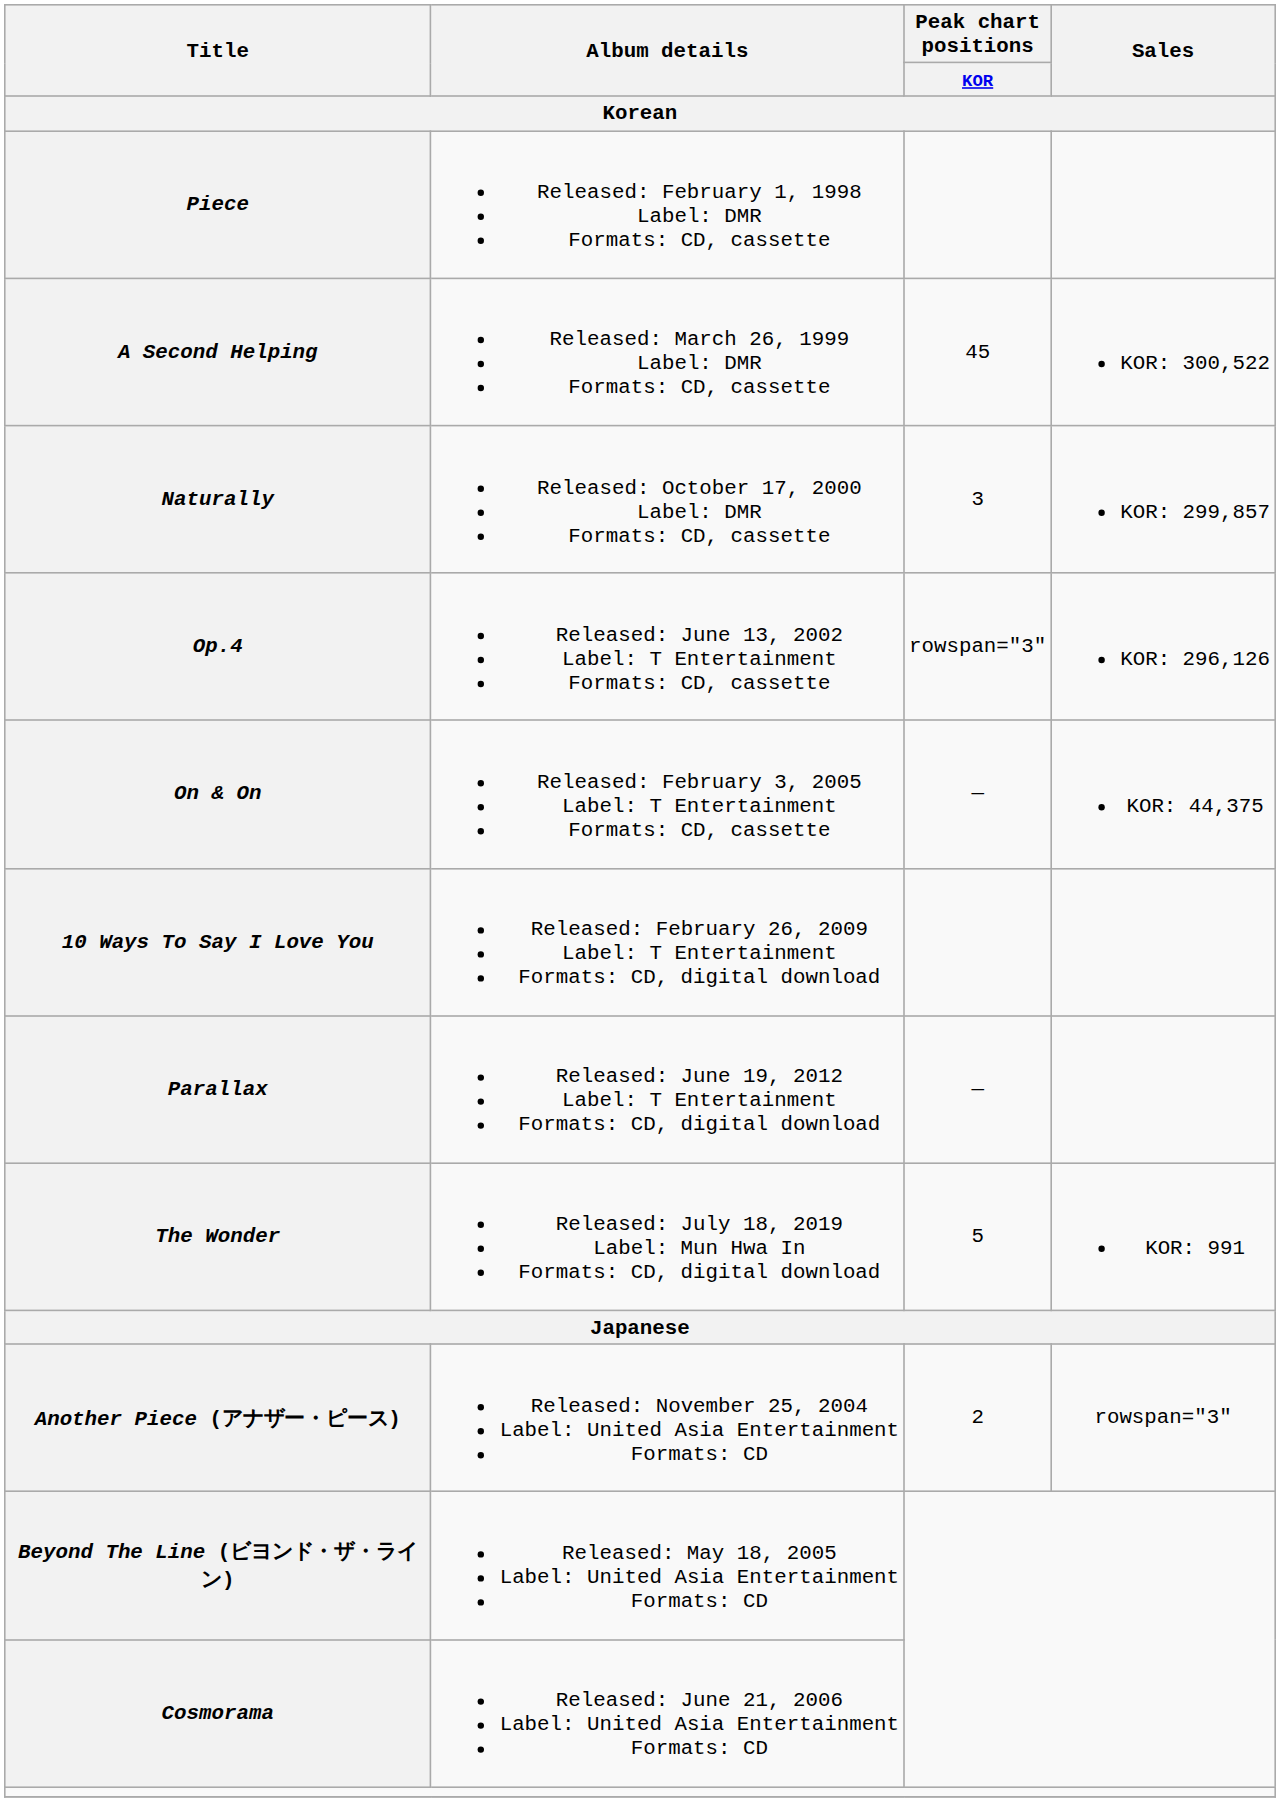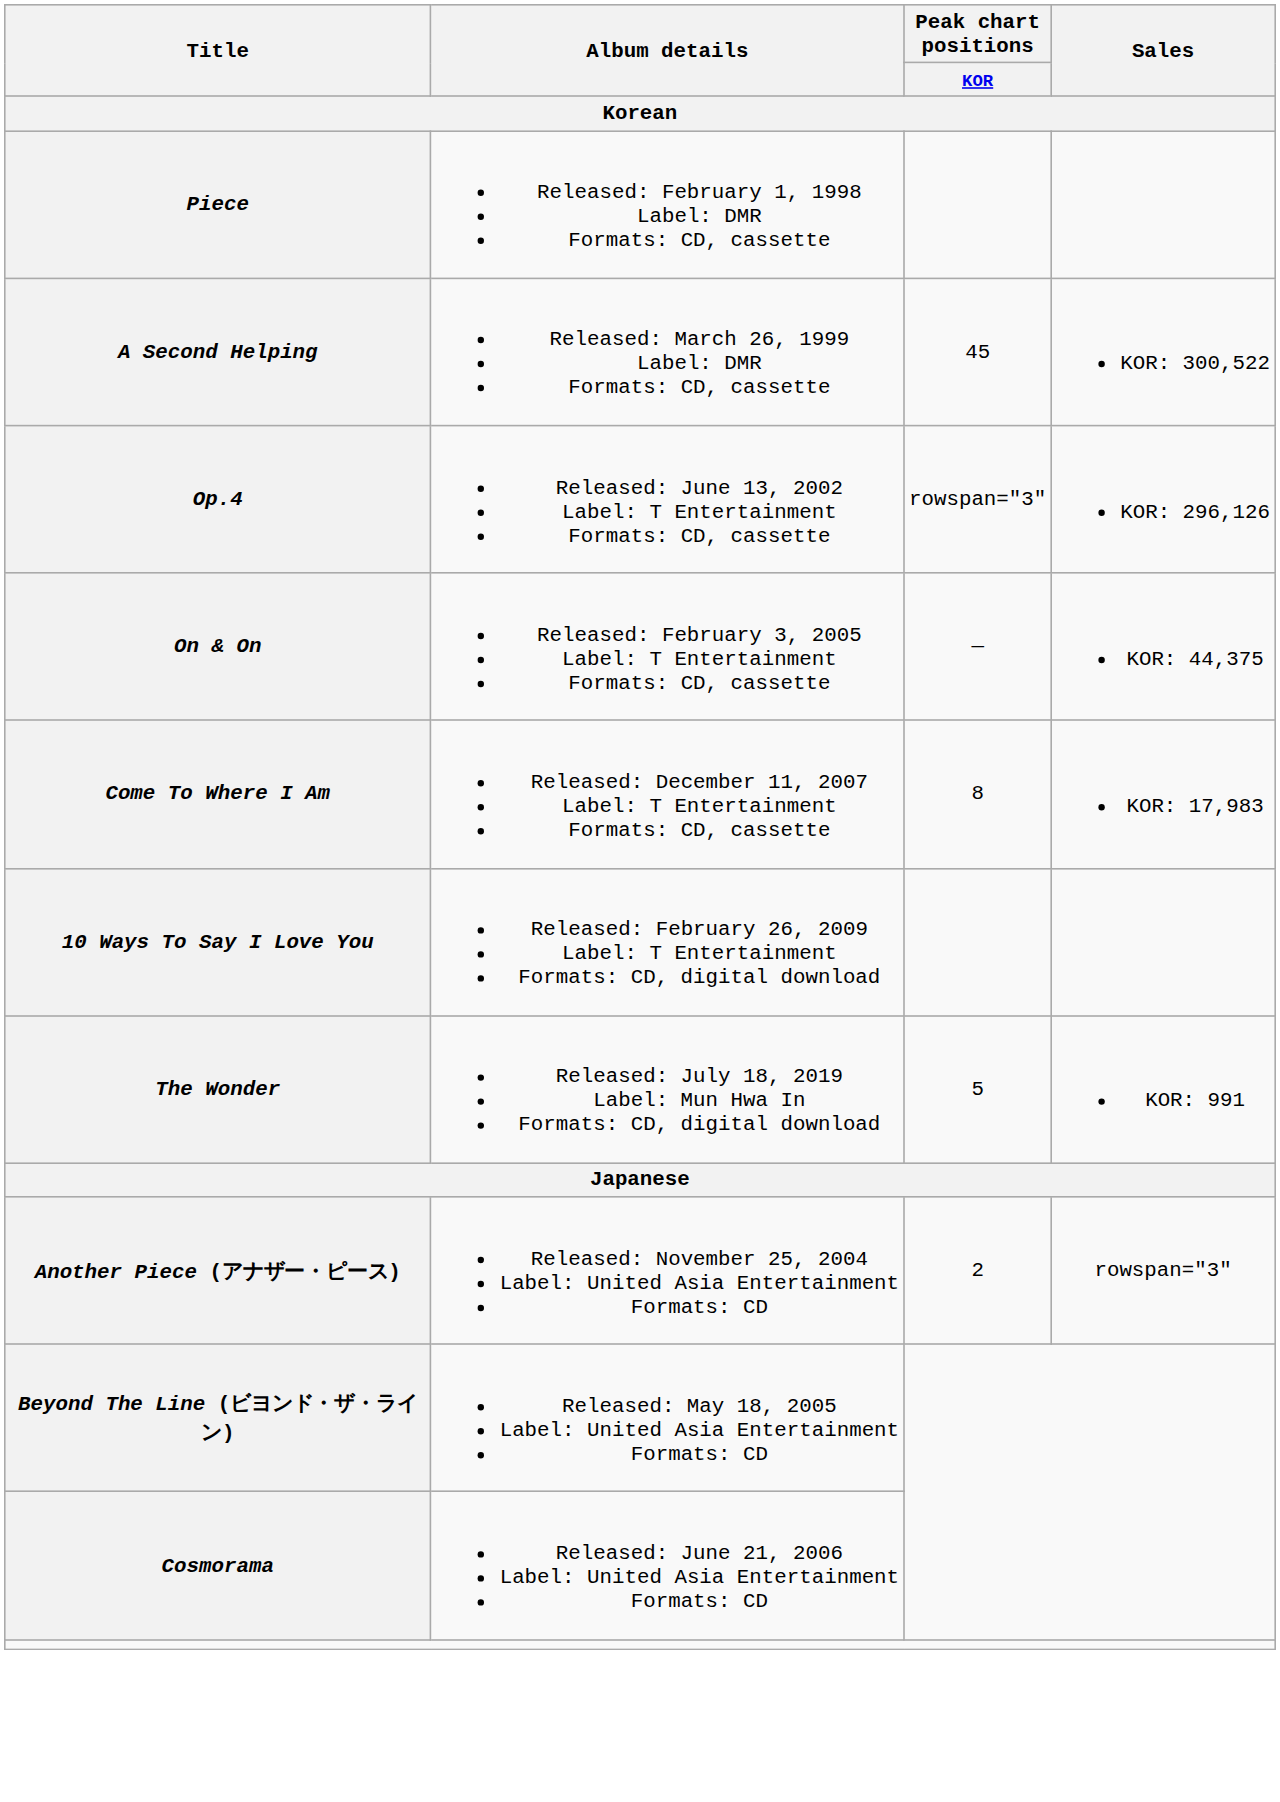- row: Naturally | Released: October 17, 2000 Label: DMR Formats: CD, cassette | 3 | KOR: 299,857
+ row: Come To Where I Am | Released: December 11, 2007 Label: T Entertainment Formats: CD, cassette | 8 | KOR: 17,983
- row: Parallax | Released: June 19, 2012 Label: T Entertainment Formats: CD, digital download | —
